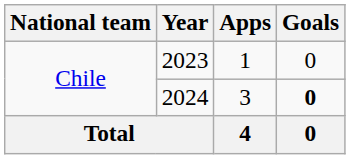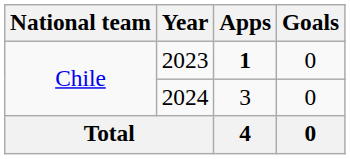2023 | Apps: normal -> bold
2024 | Goals: bold -> normal
